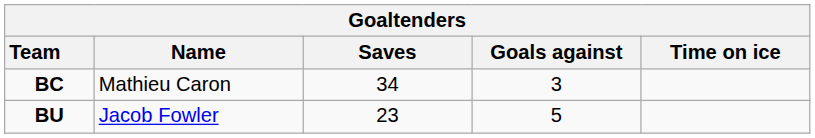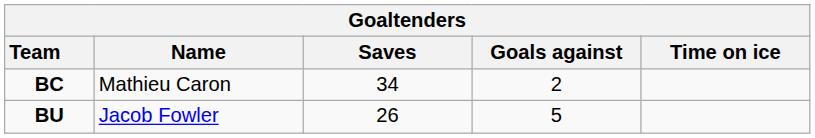BC | Goals against: 3 -> 2
BU | Saves: 23 -> 26
